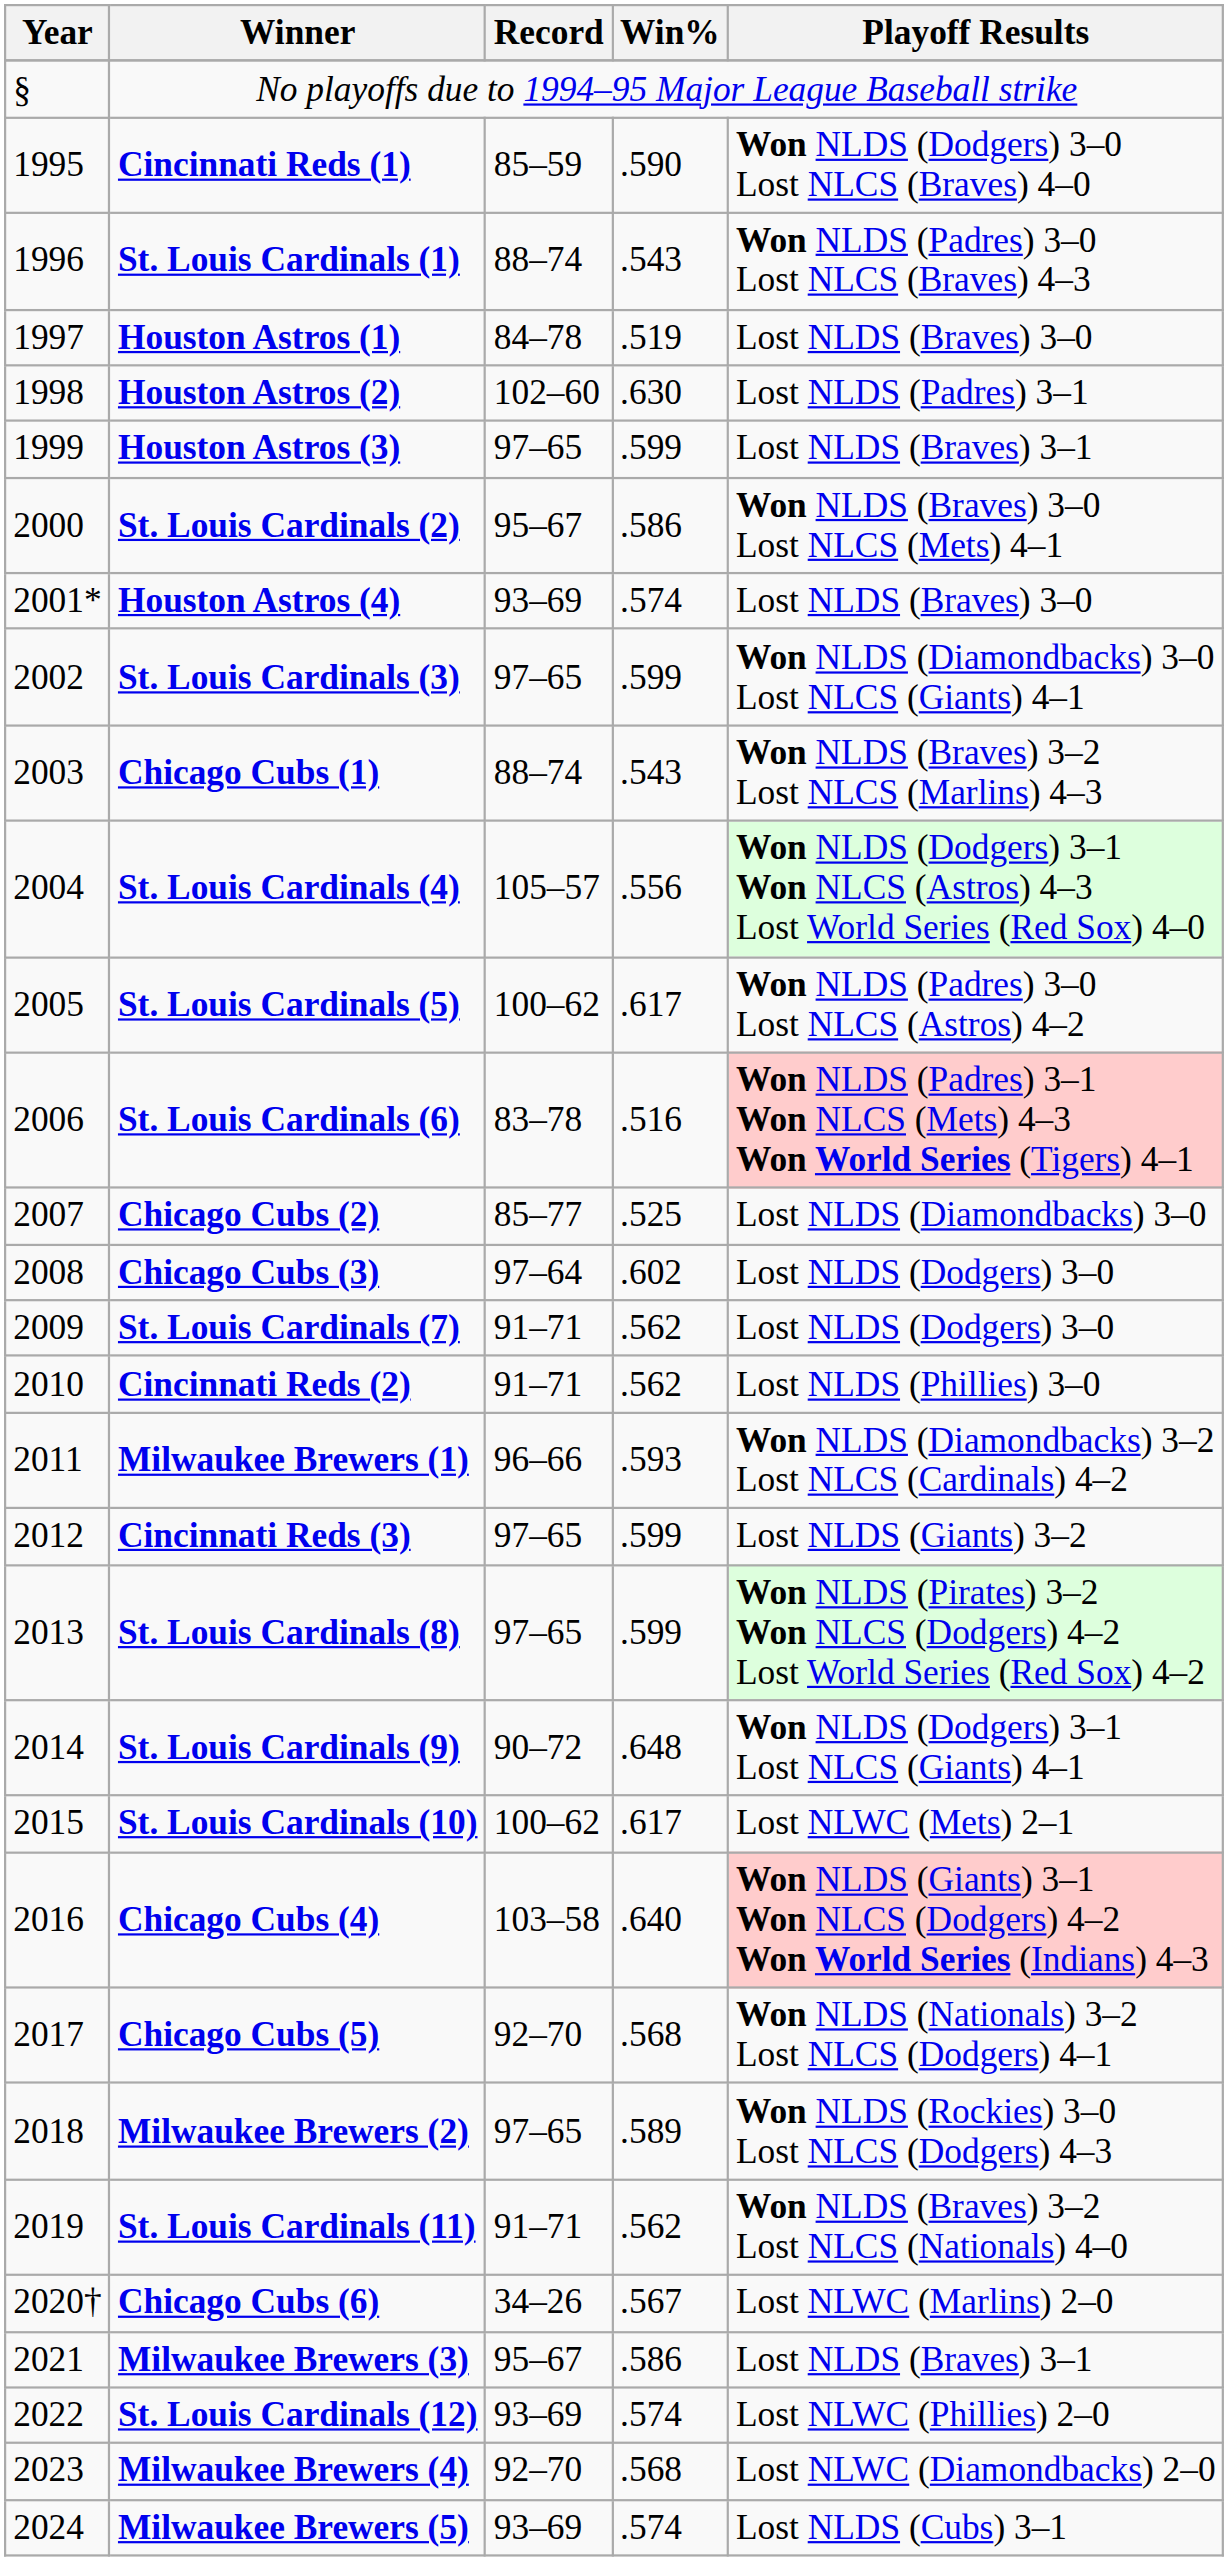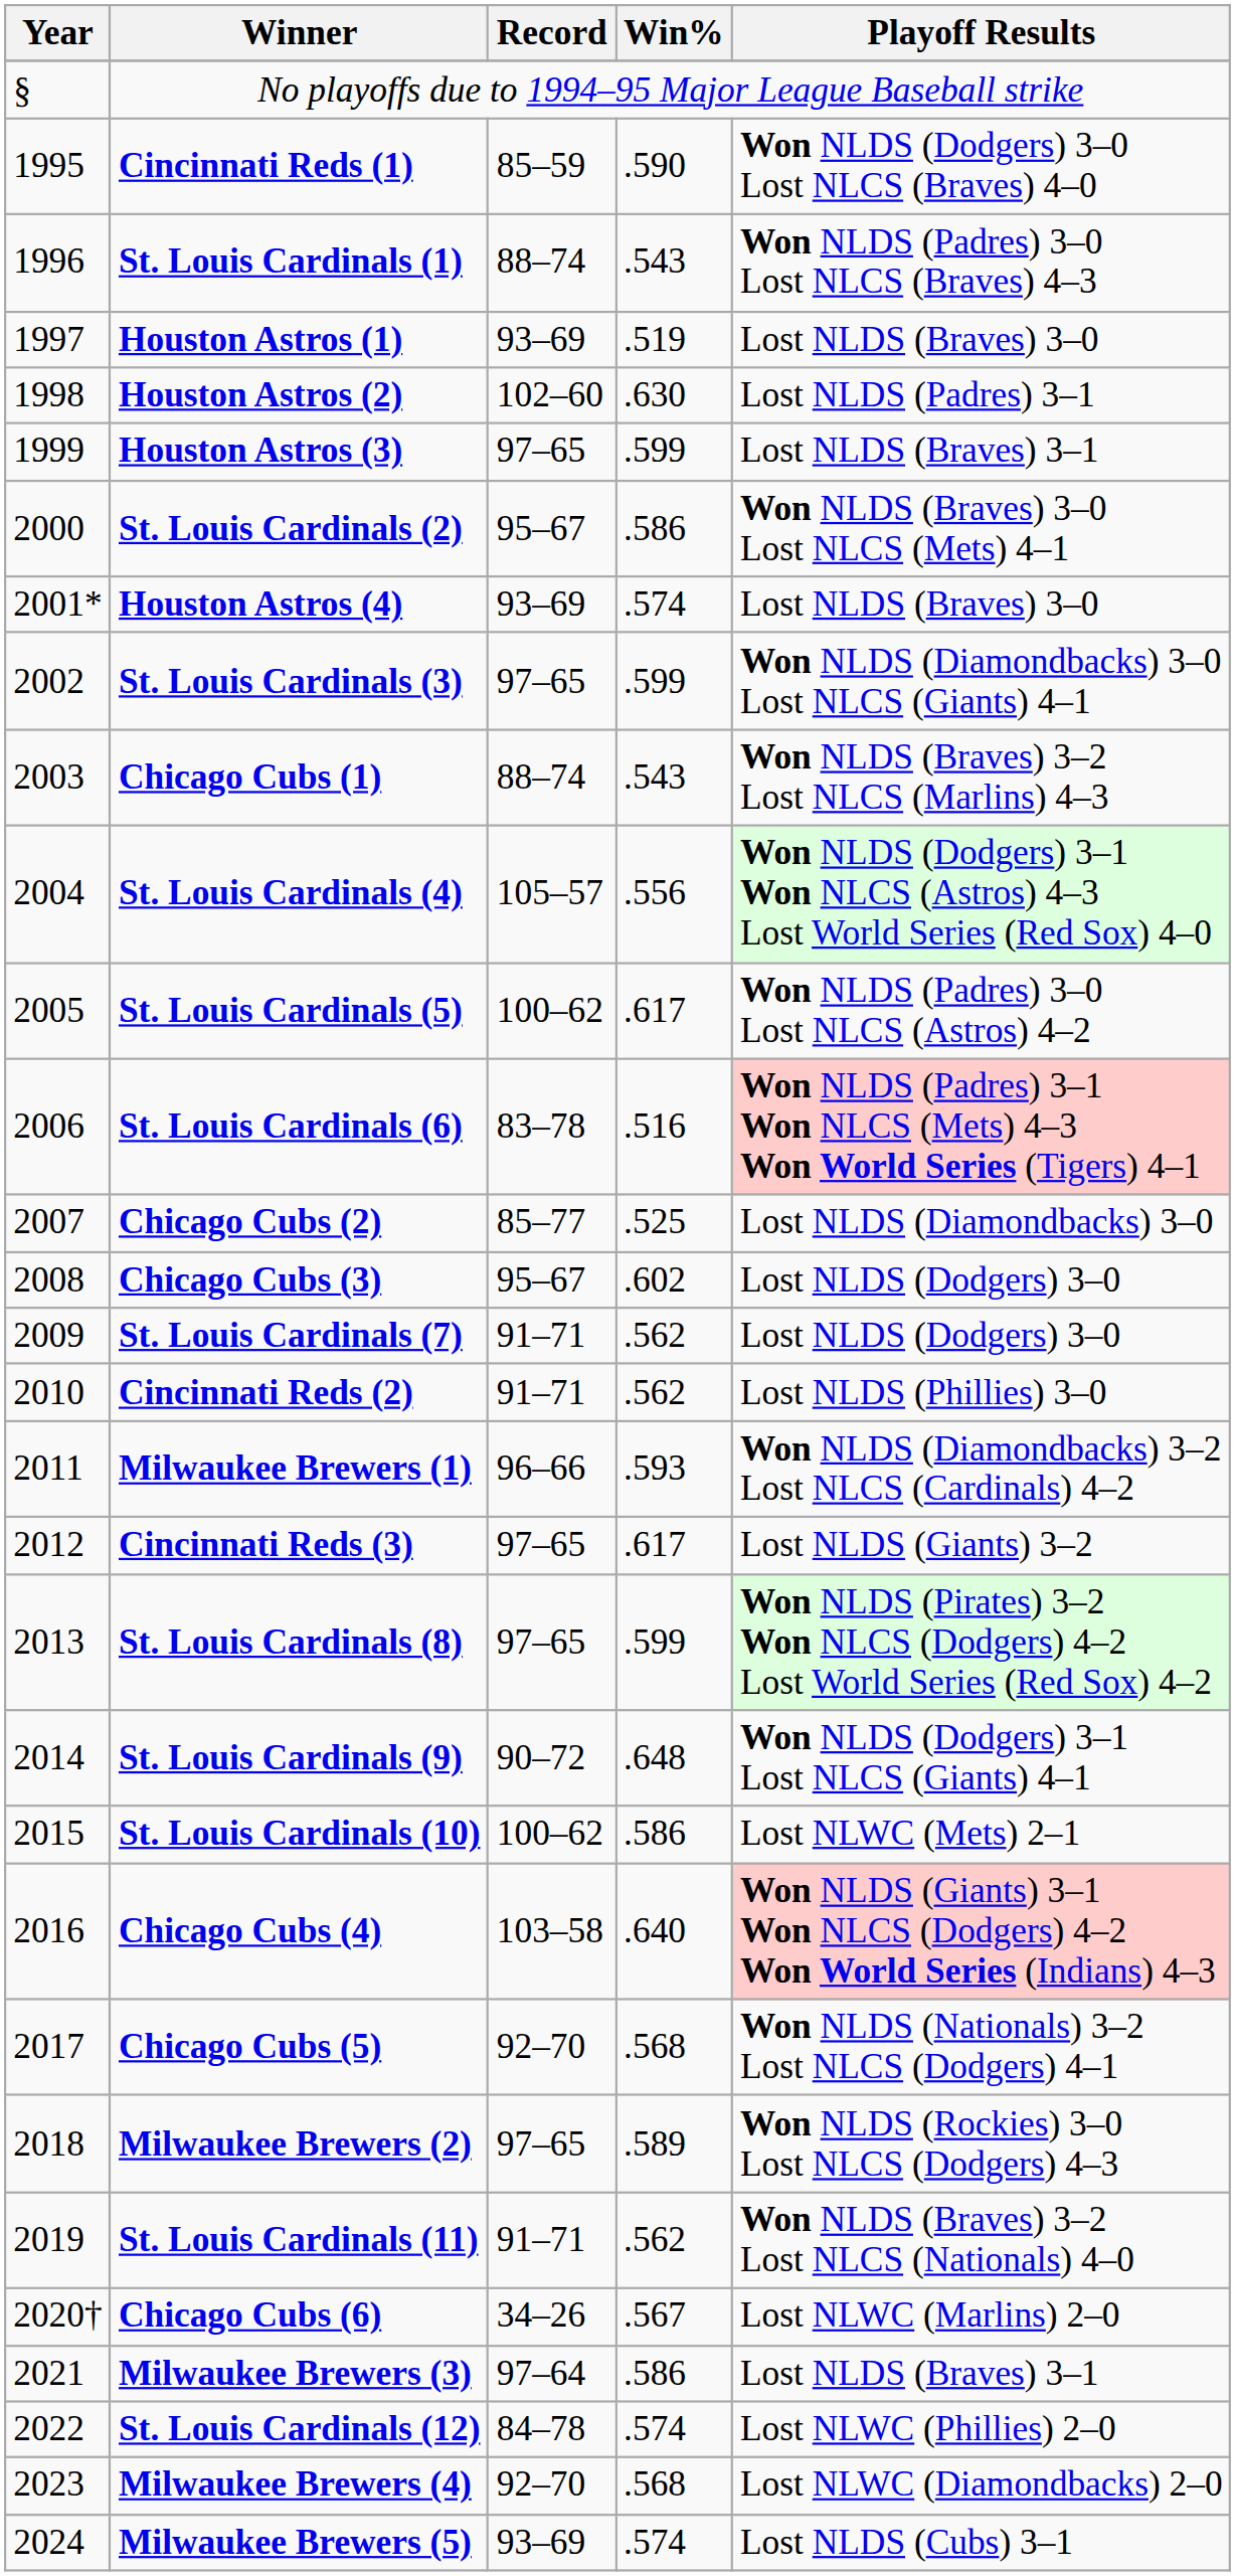Houston Astros (1) | Record: 84–78 -> 93–69
Chicago Cubs (3) | Record: 97–64 -> 95–67
Cincinnati Reds (3) | Win%: .599 -> .617
St. Louis Cardinals (10) | Win%: .617 -> .586
Milwaukee Brewers (3) | Record: 95–67 -> 97–64
St. Louis Cardinals (12) | Record: 93–69 -> 84–78
